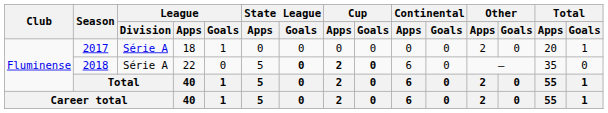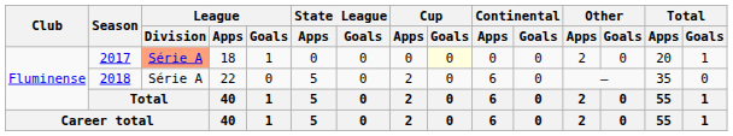2017 | League / Division: no background -> lightsalmon background
2017 | Cup / Goals: no background -> lightyellow background
2018 | State League / Goals: bold -> normal
2018 | Cup / Apps: bold -> normal
2018 | Cup / Goals: bold -> normal
